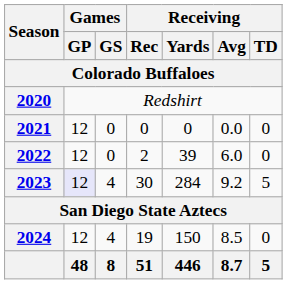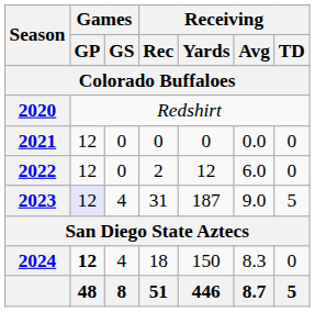2022 | Receiving / Yards / Colorado Buffaloes: 39 -> 12
2023 | Receiving / Rec / Colorado Buffaloes: 30 -> 31
2023 | Receiving / Yards / Colorado Buffaloes: 284 -> 187
2023 | Receiving / Avg / Colorado Buffaloes: 9.2 -> 9.0
2024 | Games / GP / Colorado Buffaloes: normal -> bold
2024 | Receiving / Rec / Colorado Buffaloes: 19 -> 18
2024 | Receiving / Avg / Colorado Buffaloes: 8.5 -> 8.3
